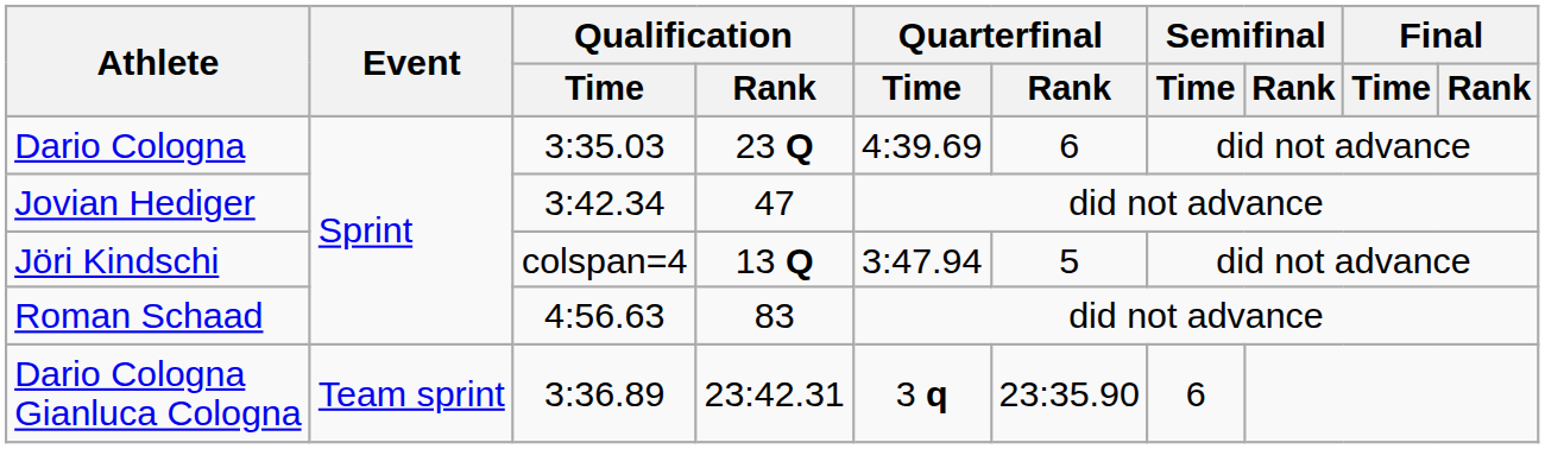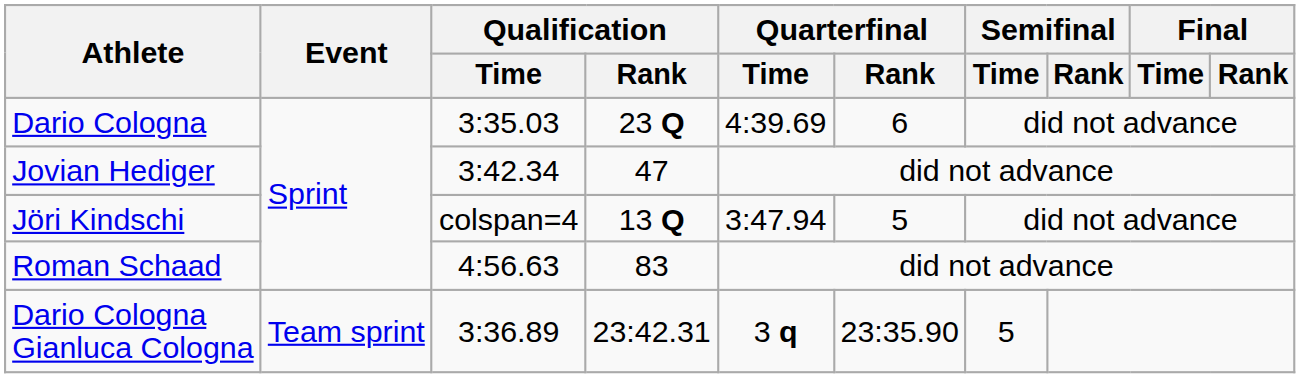Dario Cologna Gianluca Cologna | Semifinal / Time: 6 -> 5
